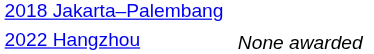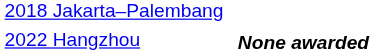2022 Hangzhou / None awarded | column 2: normal -> bold
